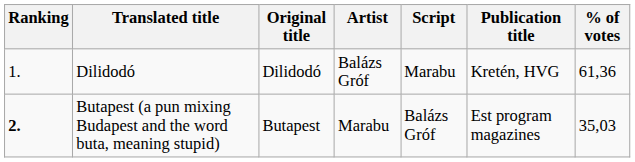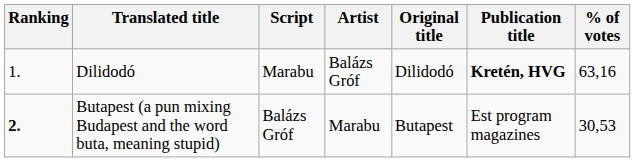columns swapped: Original title <-> Script
row 2 | Publication title: normal -> bold
row 2 | % of votes: 61,36 -> 63,16
row 3 | % of votes: 35,03 -> 30,53
